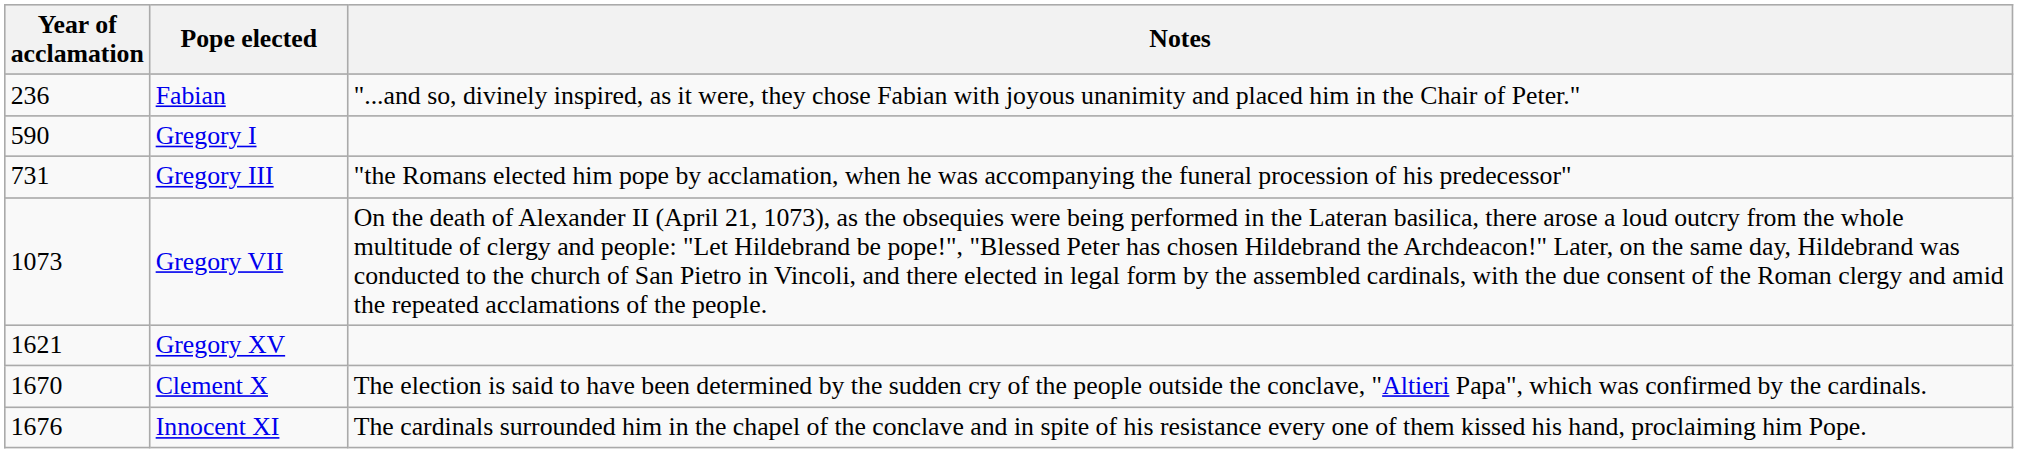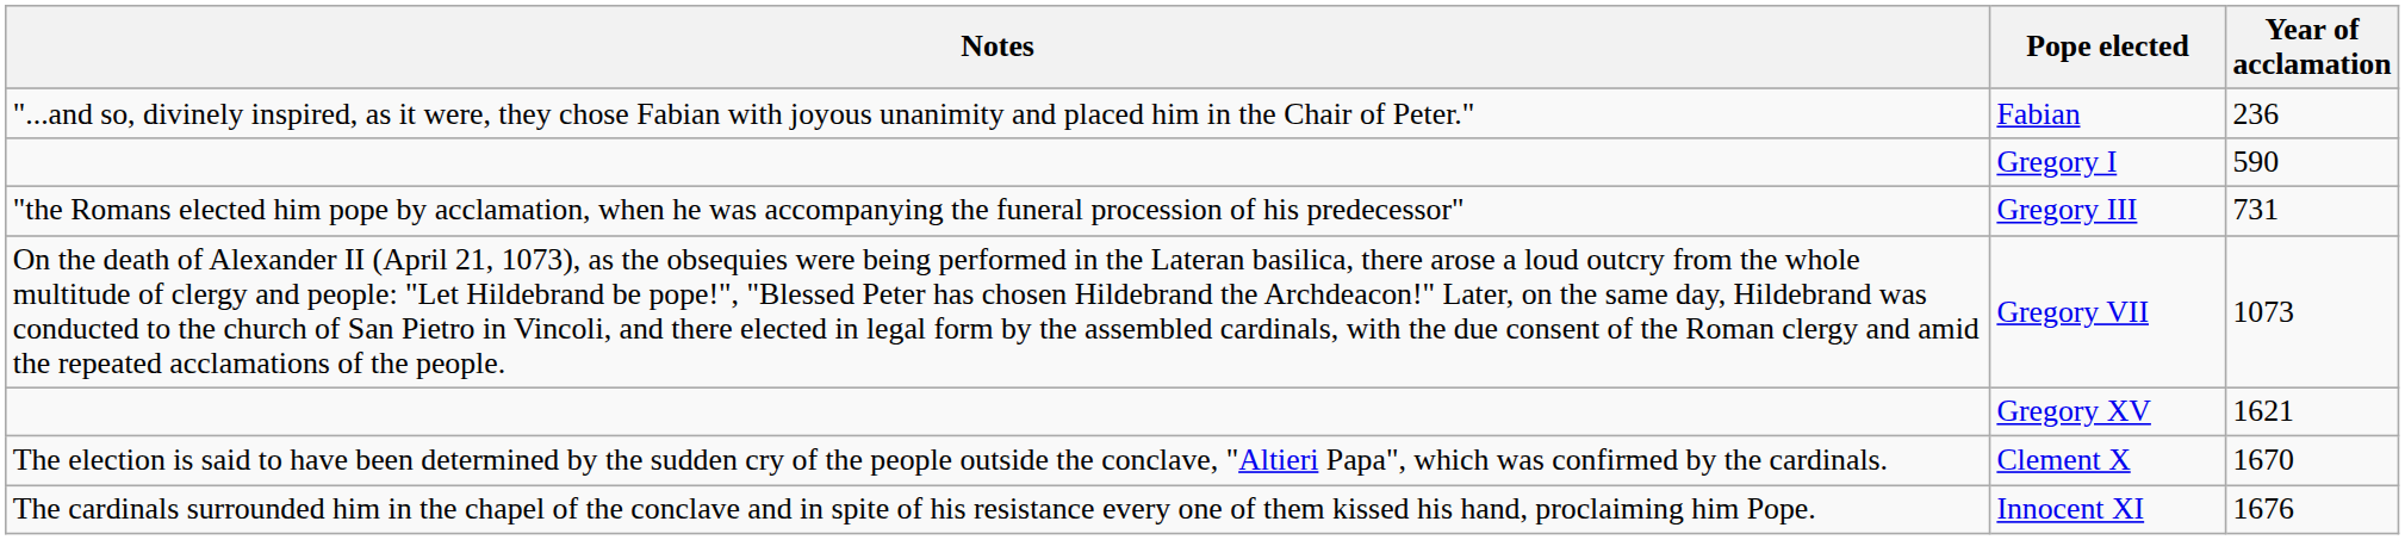columns swapped: Year of acclamation <-> Notes
